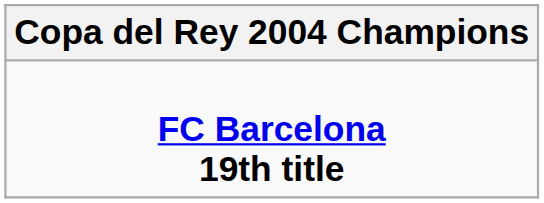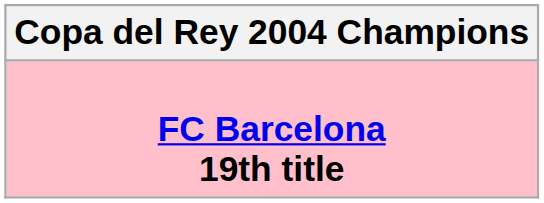row 2 | column 1: no background -> pink background
